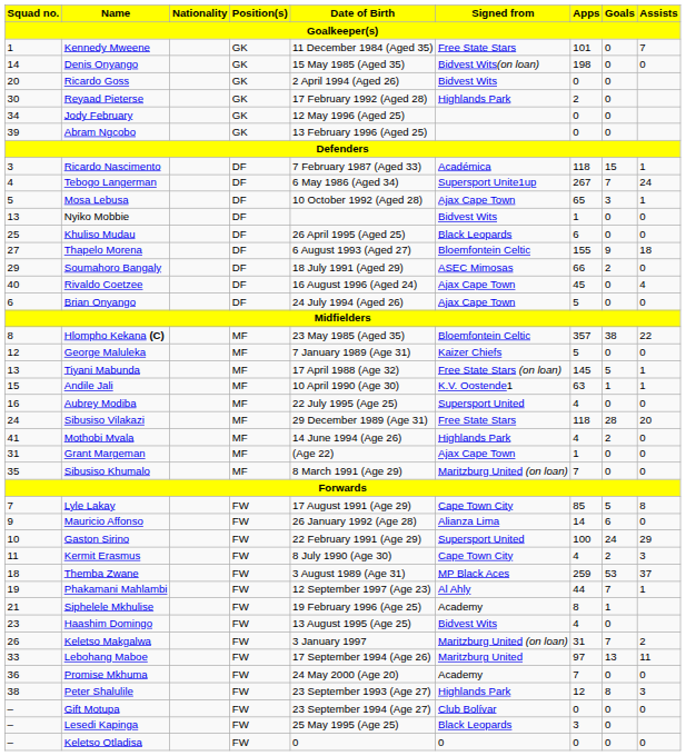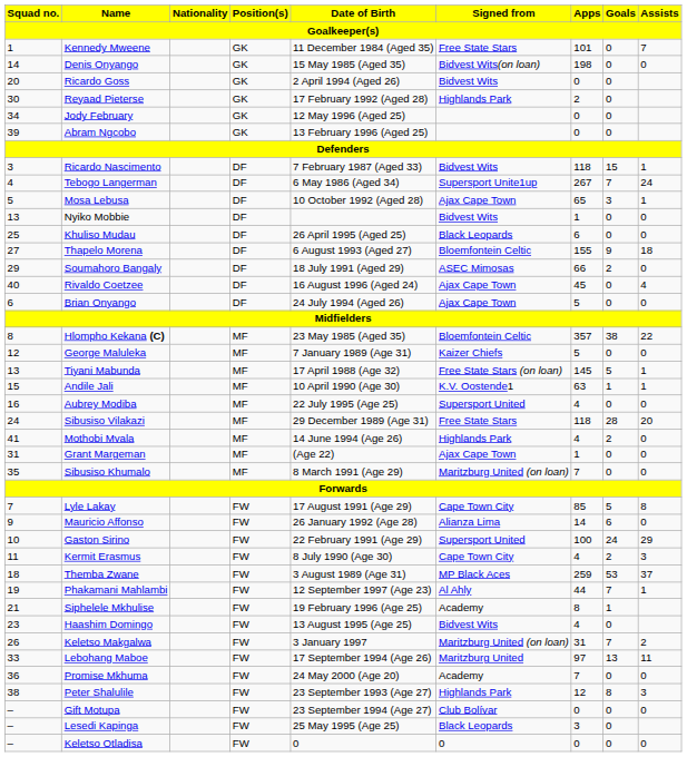Ricardo Nascimento | Signed from: Académica -> Bidvest Wits
